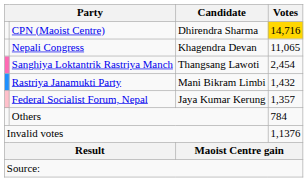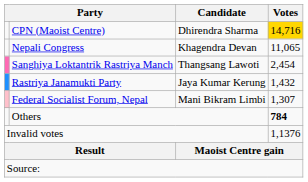Rastriya Janamukti Party | Candidate: Mani Bikram Limbi -> Jaya Kumar Kerung
Federal Socialist Forum, Nepal | Candidate: Jaya Kumar Kerung -> Mani Bikram Limbi
Federal Socialist Forum, Nepal | Votes: 1,357 -> 1,307
Others | Votes: normal -> bold
